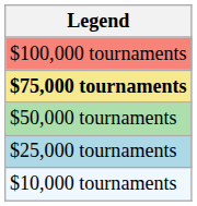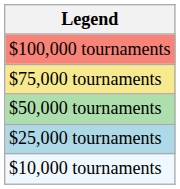row 3 | column 1: bold -> normal
